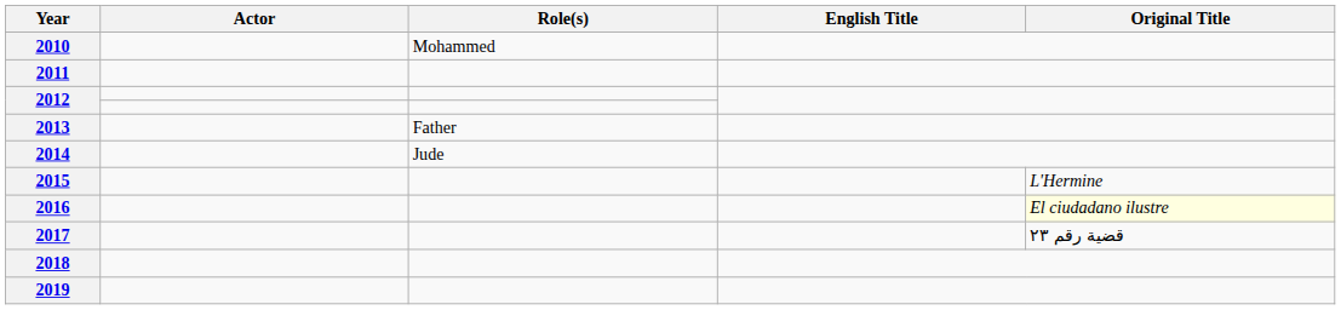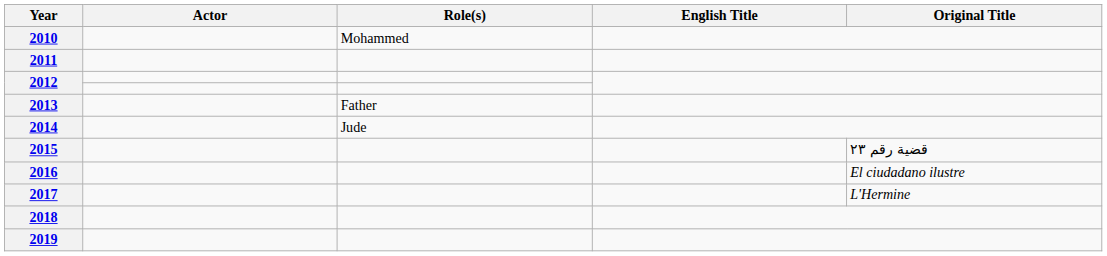2015 | Original Title: L'Hermine -> قضية رقم ٢٣
2016 | Original Title: lightyellow background -> no background
2017 | Original Title: قضية رقم ٢٣ -> L'Hermine
